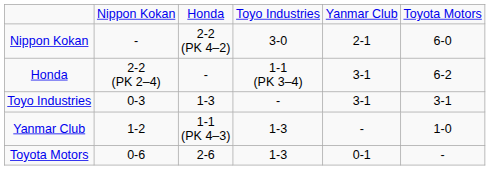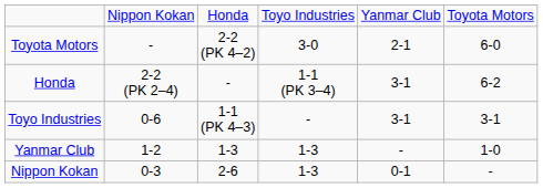row 2 | column 1: Nippon Kokan -> Toyota Motors
row 4 | column 2: 0-3 -> 0-6
row 4 | column 3: 1-3 -> 1-1 (PK 4–3)
row 5 | column 3: 1-1 (PK 4–3) -> 1-3
row 6 | column 1: Toyota Motors -> Nippon Kokan
row 6 | column 2: 0-6 -> 0-3
